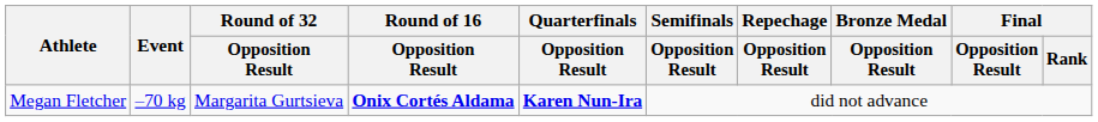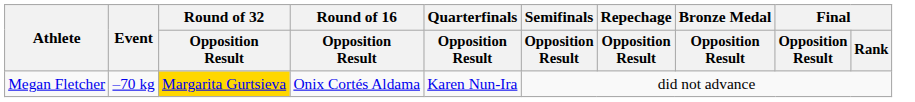Megan Fletcher | Round of 32 / Opposition Result: no background -> gold background
Megan Fletcher | Round of 16 / Opposition Result: bold -> normal
Megan Fletcher | Quarterfinals / Opposition Result: bold -> normal
